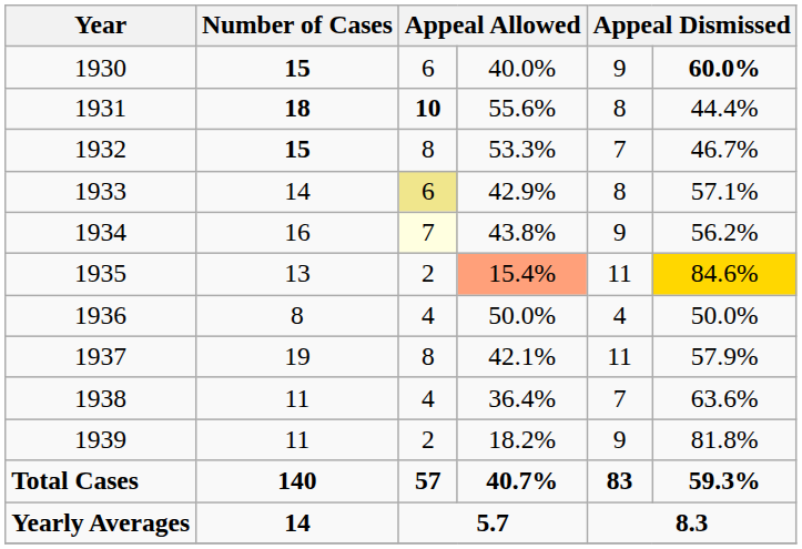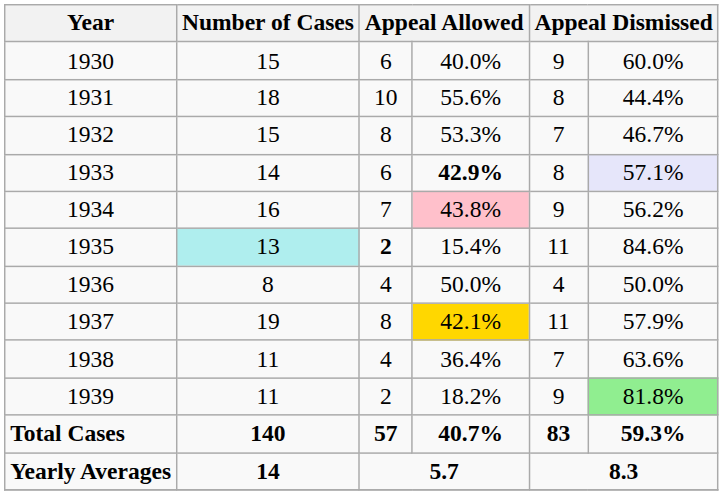1930 | Number of Cases: bold -> normal
1930 | column 6: bold -> normal
1931 | Number of Cases: bold -> normal
1931 | column 3: bold -> normal
1932 | Number of Cases: bold -> normal
1933 | column 3: khaki background -> no background
1933 | column 4: normal -> bold
1933 | column 6: no background -> lavender background
1934 | column 3: lightyellow background -> no background
1934 | column 4: no background -> pink background
1935 | Number of Cases: no background -> paleturquoise background
1935 | column 3: normal -> bold
1935 | column 4: lightsalmon background -> no background
1935 | column 6: gold background -> no background
1937 | column 4: no background -> gold background
1939 | column 6: no background -> lightgreen background
